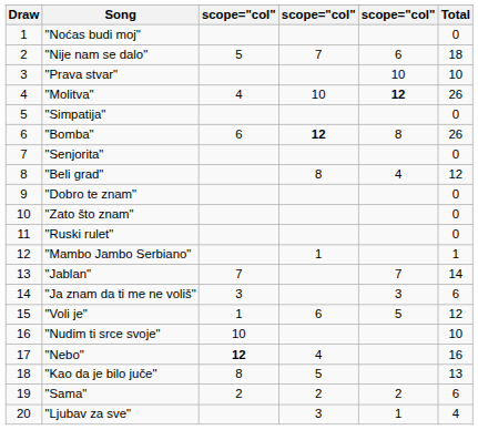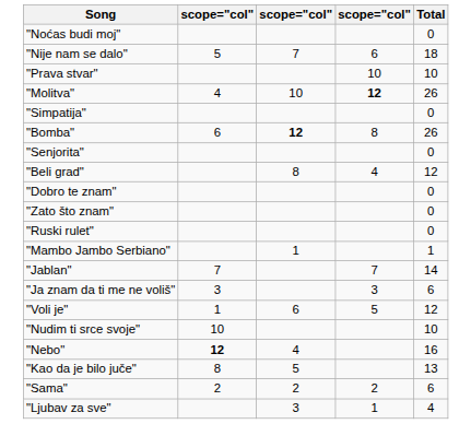- column: Draw | 1 | 2 | 3 | 4 | 5 | 6 | 7 | 8 | 9 | 10 | 11 | 12 | 13 | 14 | 15 | 16 | 17 | 18 | 19 | 20
